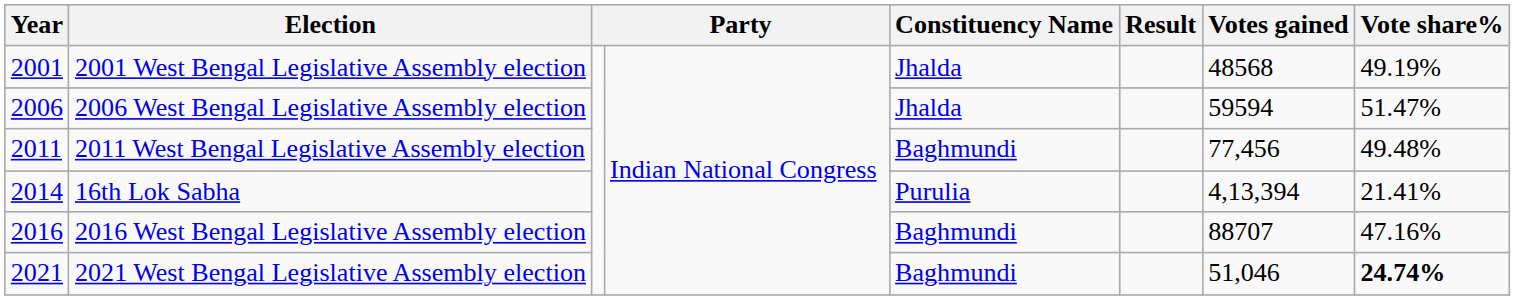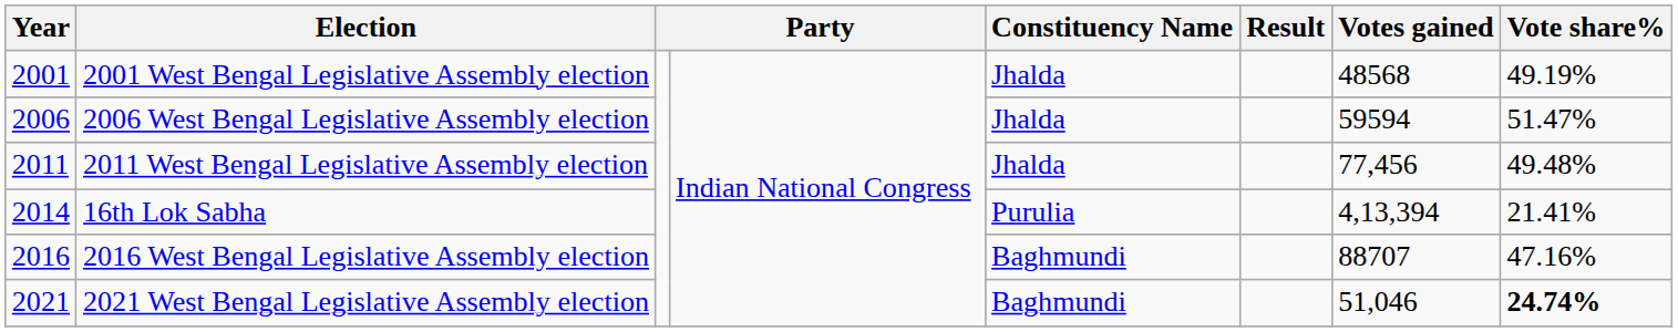2011 West Bengal Legislative Assembly election | Constituency Name: Baghmundi -> Jhalda
